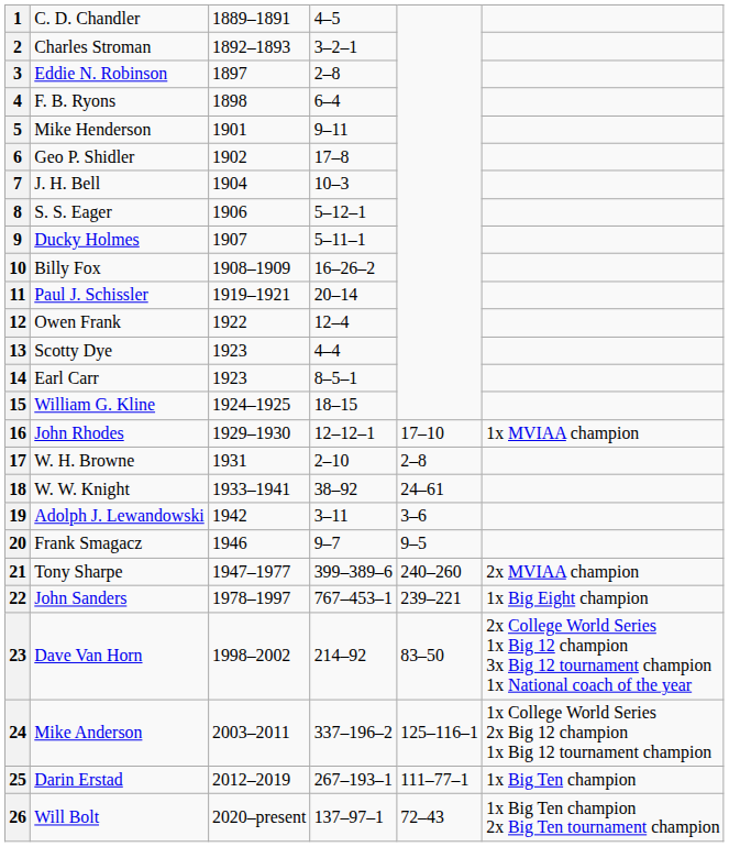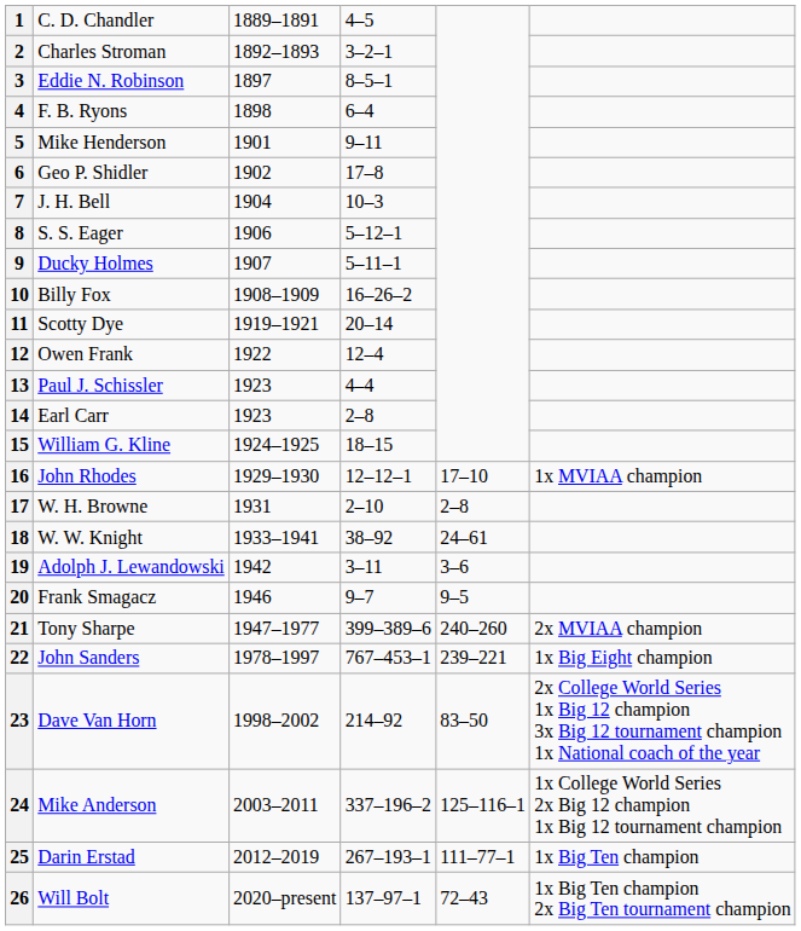3 | column 4: 2–8 -> 8–5–1
11 | column 2: Paul J. Schissler -> Scotty Dye
13 | column 2: Scotty Dye -> Paul J. Schissler
14 | column 4: 8–5–1 -> 2–8
